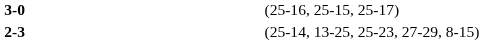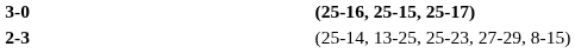3-0 | column 2: normal -> bold
